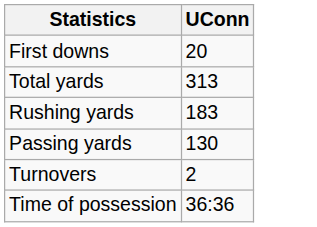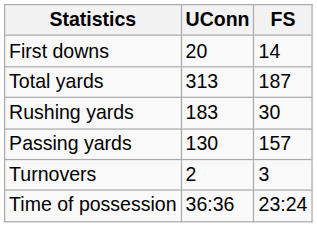+ column: FS | 14 | 187 | 30 | 157 | 3 | 23:24
